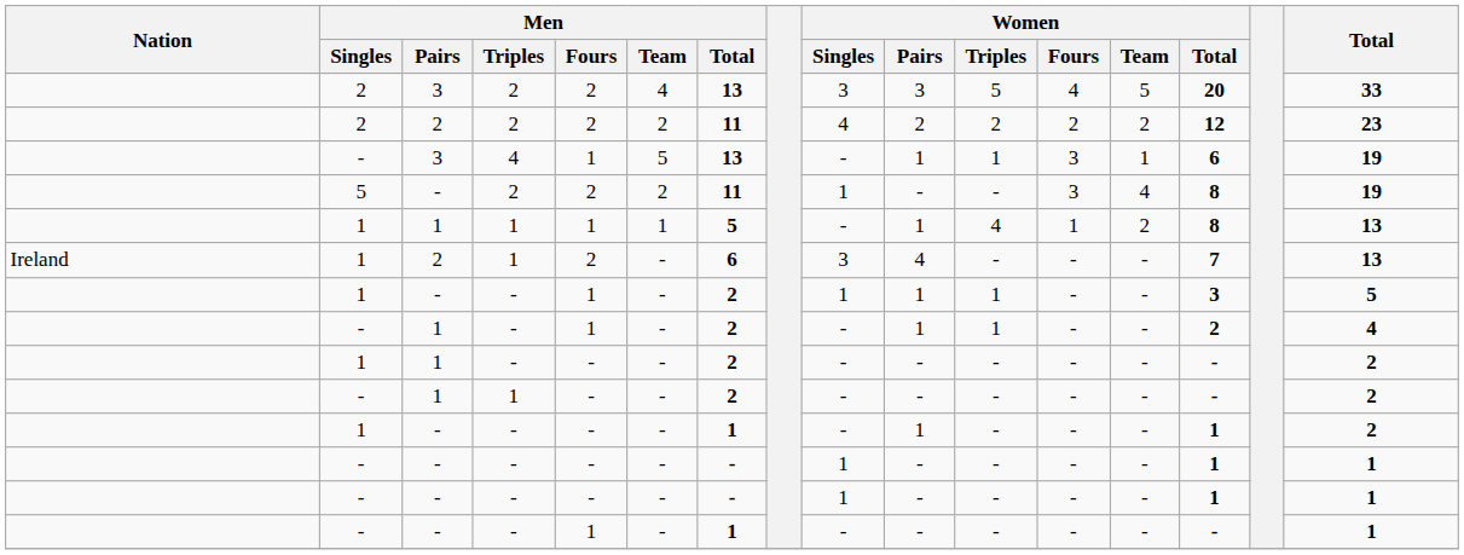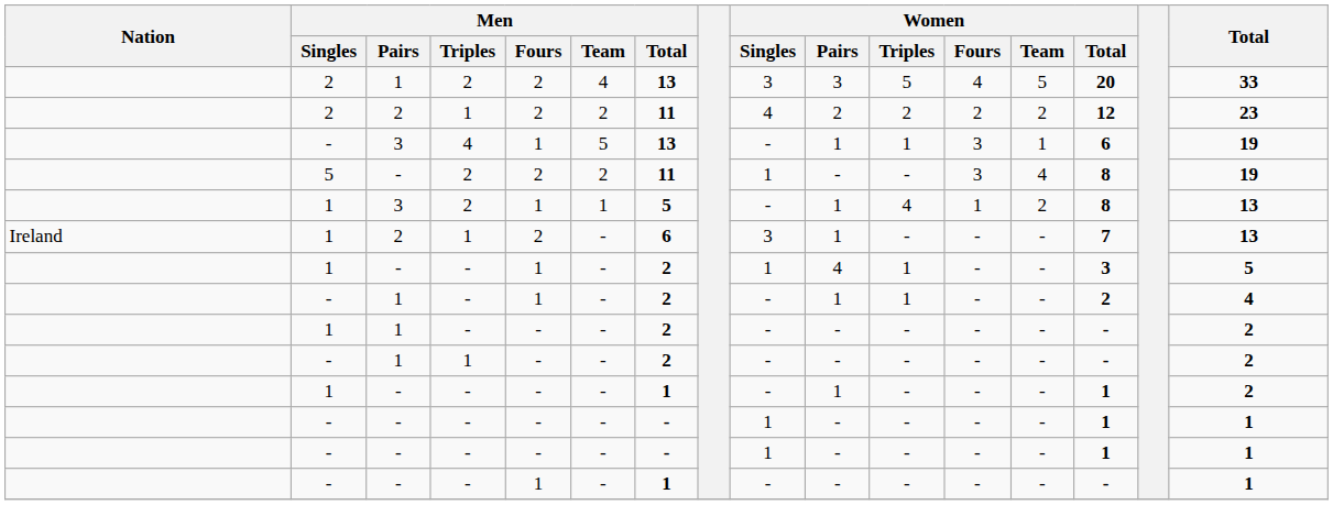row 3 | Men / Pairs: 3 -> 1
row 4 | Men / Triples: 2 -> 1
row 7 | Men / Pairs: 1 -> 3
row 7 | Men / Triples: 1 -> 2
row 8 | Women / Pairs: 4 -> 1
row 9 | Women / Pairs: 1 -> 4
